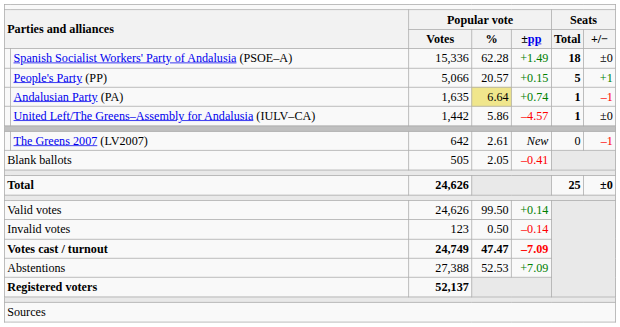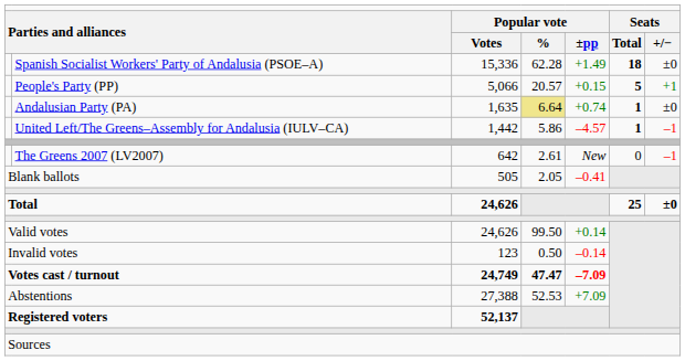Andalusian Party (PA) | column 7: –1 -> ±0
United Left/The Greens–Assembly for Andalusia (IULV–CA) | column 7: ±0 -> –1
